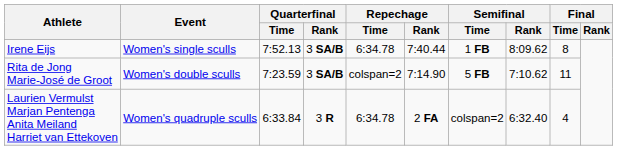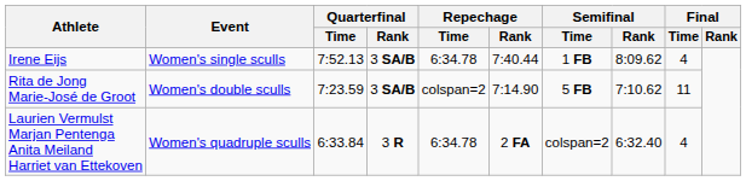Irene Eijs | Final / Time: 8 -> 4
